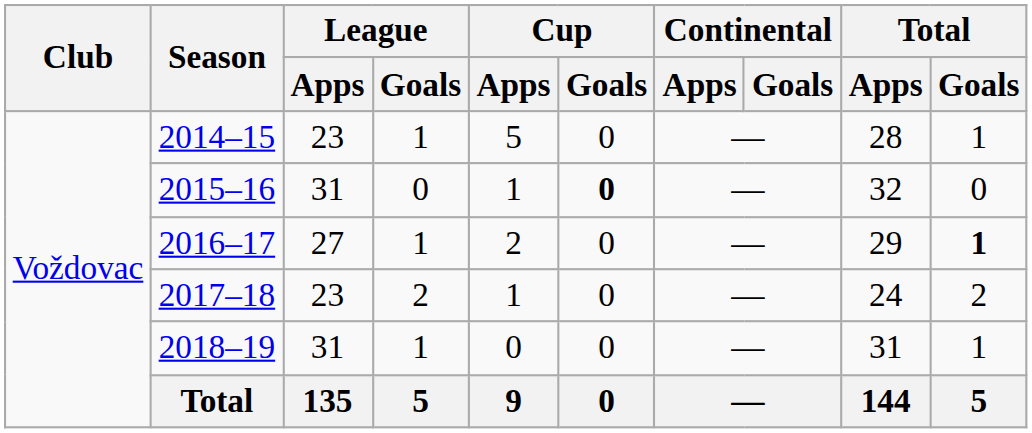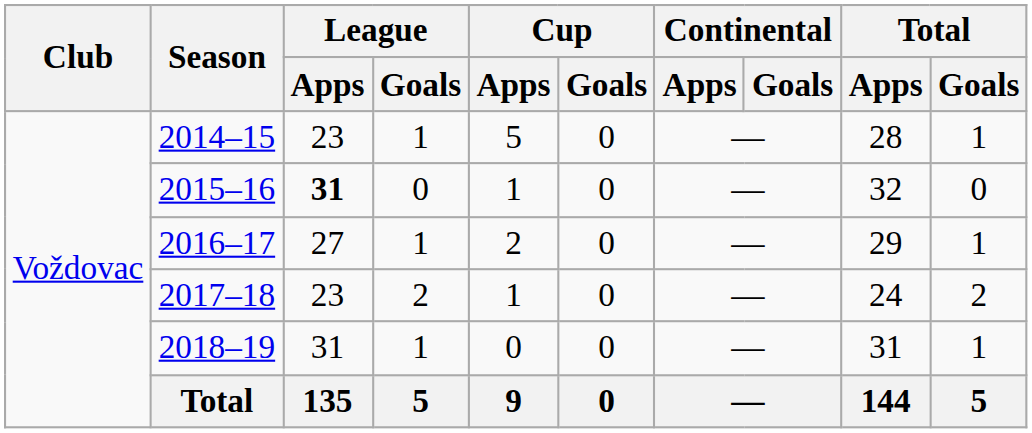2015–16 | League / Apps: normal -> bold
2015–16 | Cup / Goals: bold -> normal
2016–17 | Total / Goals: bold -> normal
